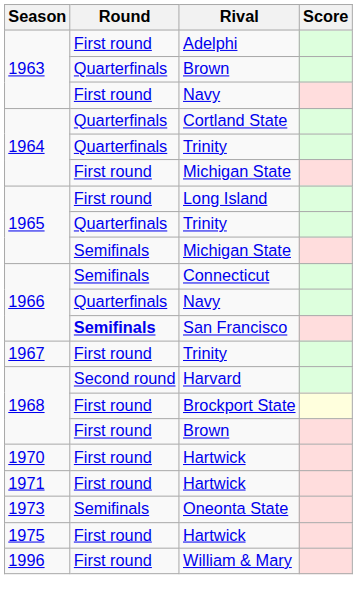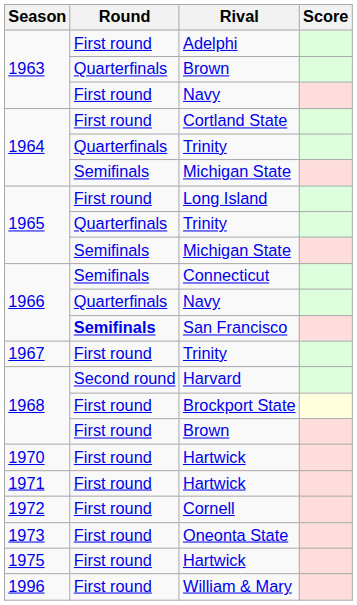Cortland State | Round: Quarterfinals -> First round
1964 / Michigan State | Round: First round -> Semifinals
+ row: 1972 | First round | Cornell
Oneonta State | Round: Semifinals -> First round
